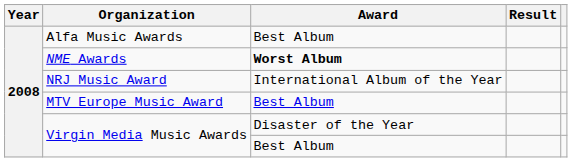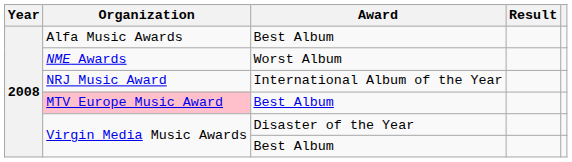NME Awards | Award: bold -> normal
MTV Europe Music Award | Organization: no background -> pink background
